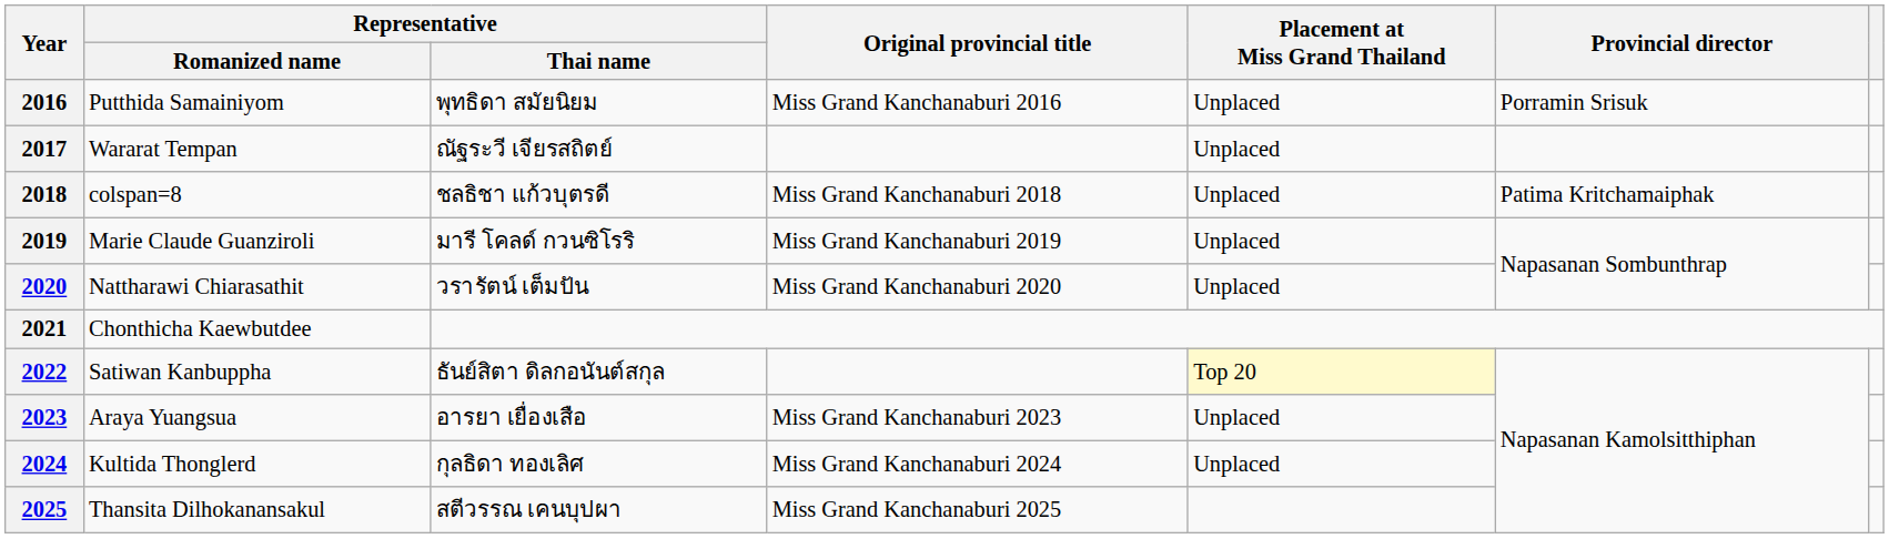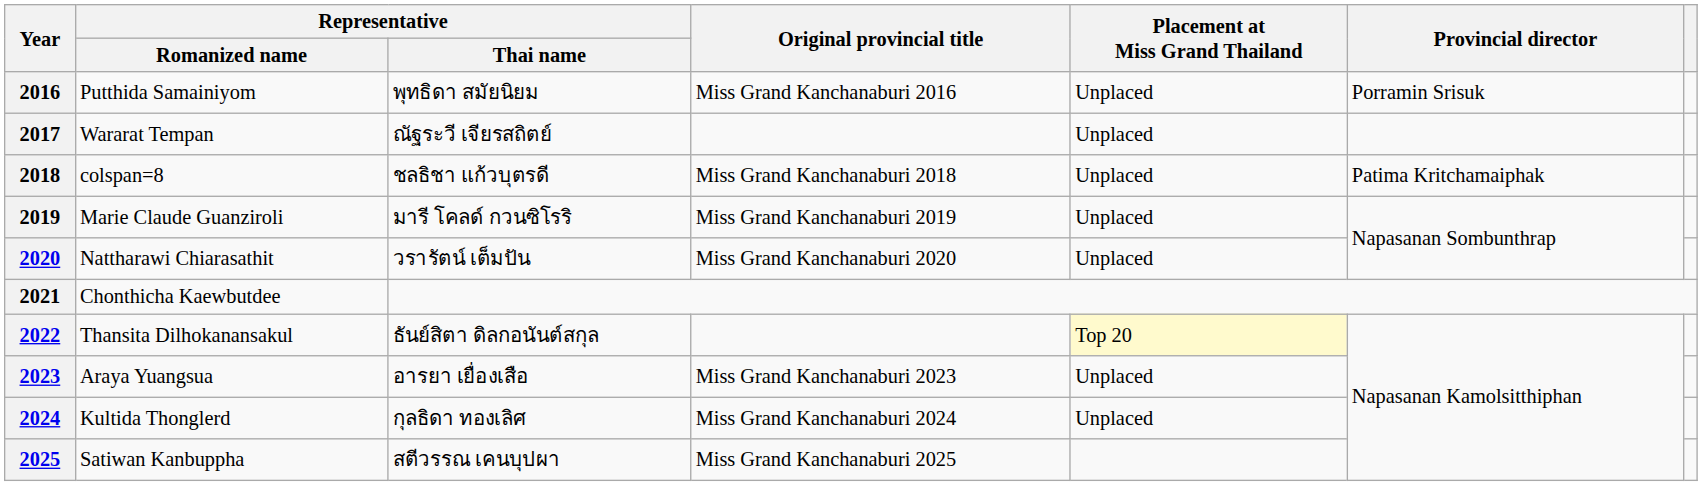2022 | Representative / Romanized name: Satiwan Kanbuppha -> Thansita Dilhokanansakul
2025 | Representative / Romanized name: Thansita Dilhokanansakul -> Satiwan Kanbuppha
